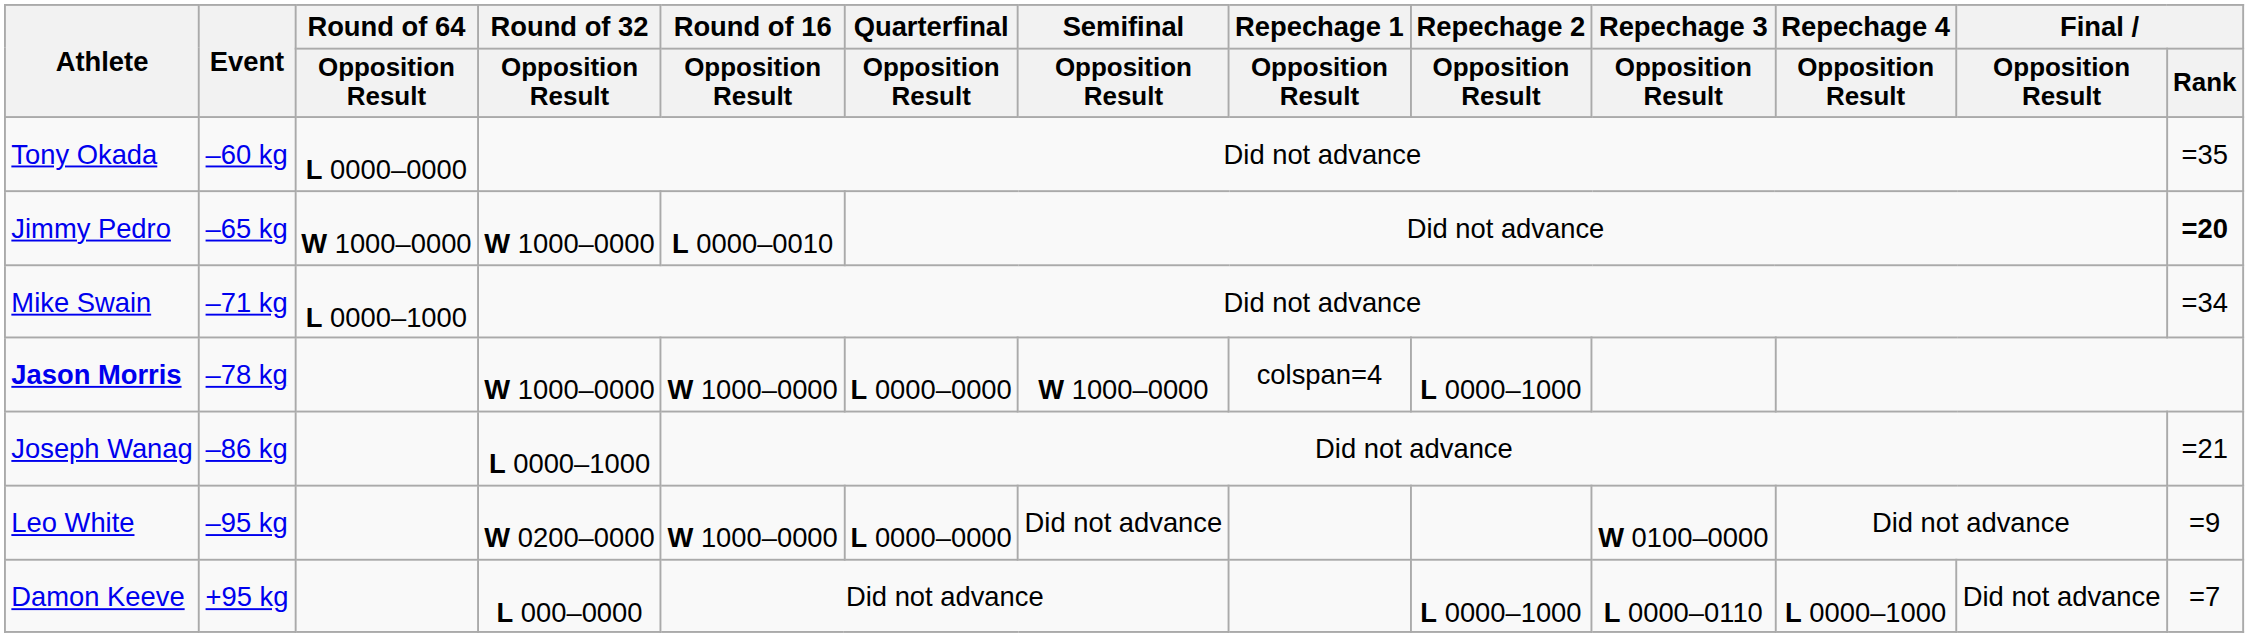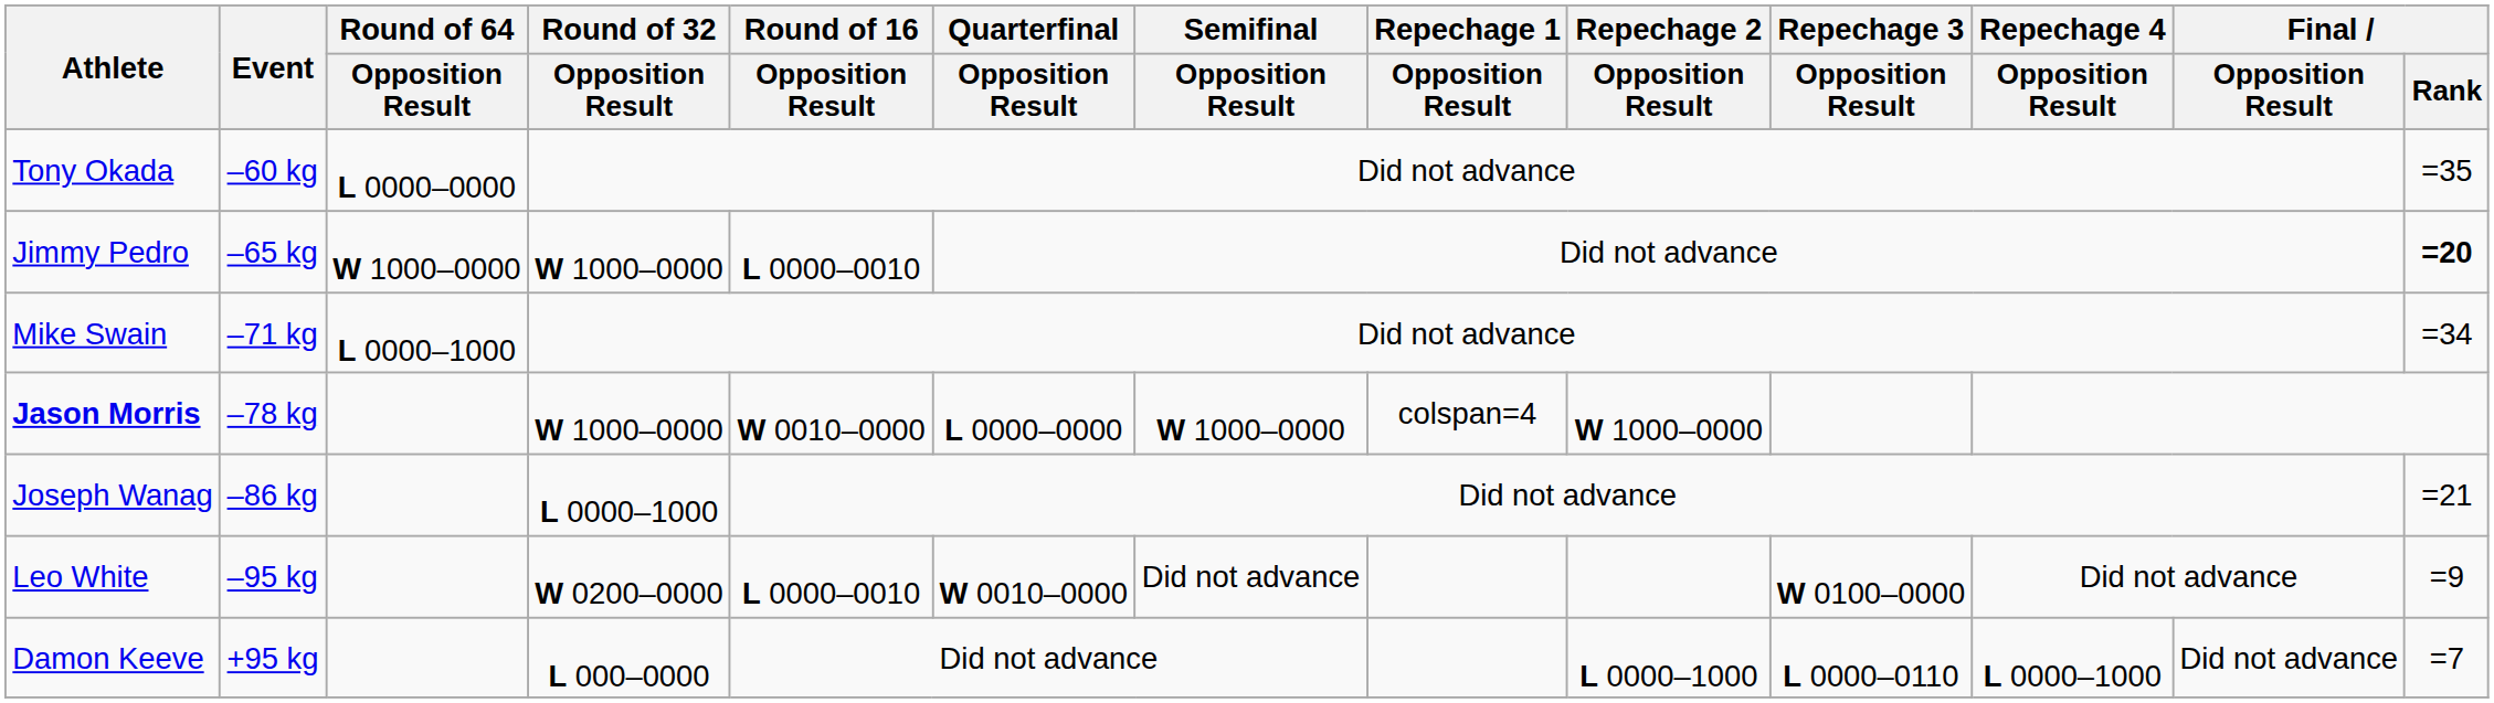Jason Morris | Round of 16 / Opposition Result: W 1000–0000 -> W 0010–0000
Jason Morris | Repechage 2 / Opposition Result: L 0000–1000 -> W 1000–0000
Leo White | Round of 16 / Opposition Result: W 1000–0000 -> L 0000–0010
Leo White | Quarterfinal / Opposition Result: L 0000–0000 -> W 0010–0000
